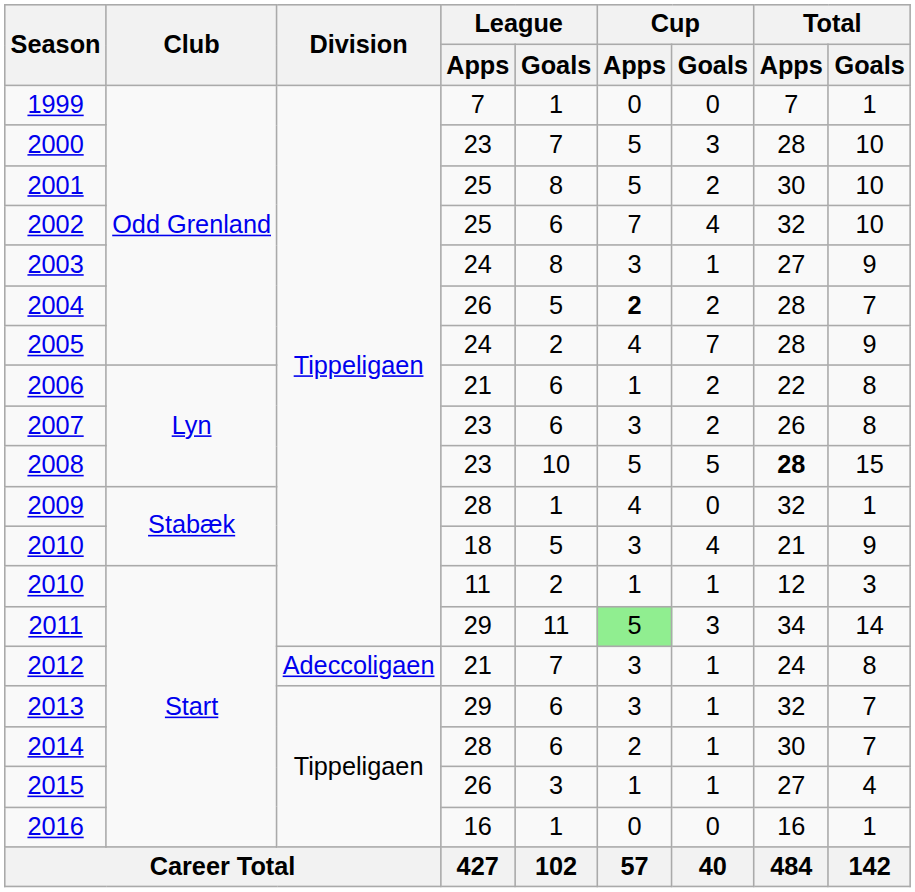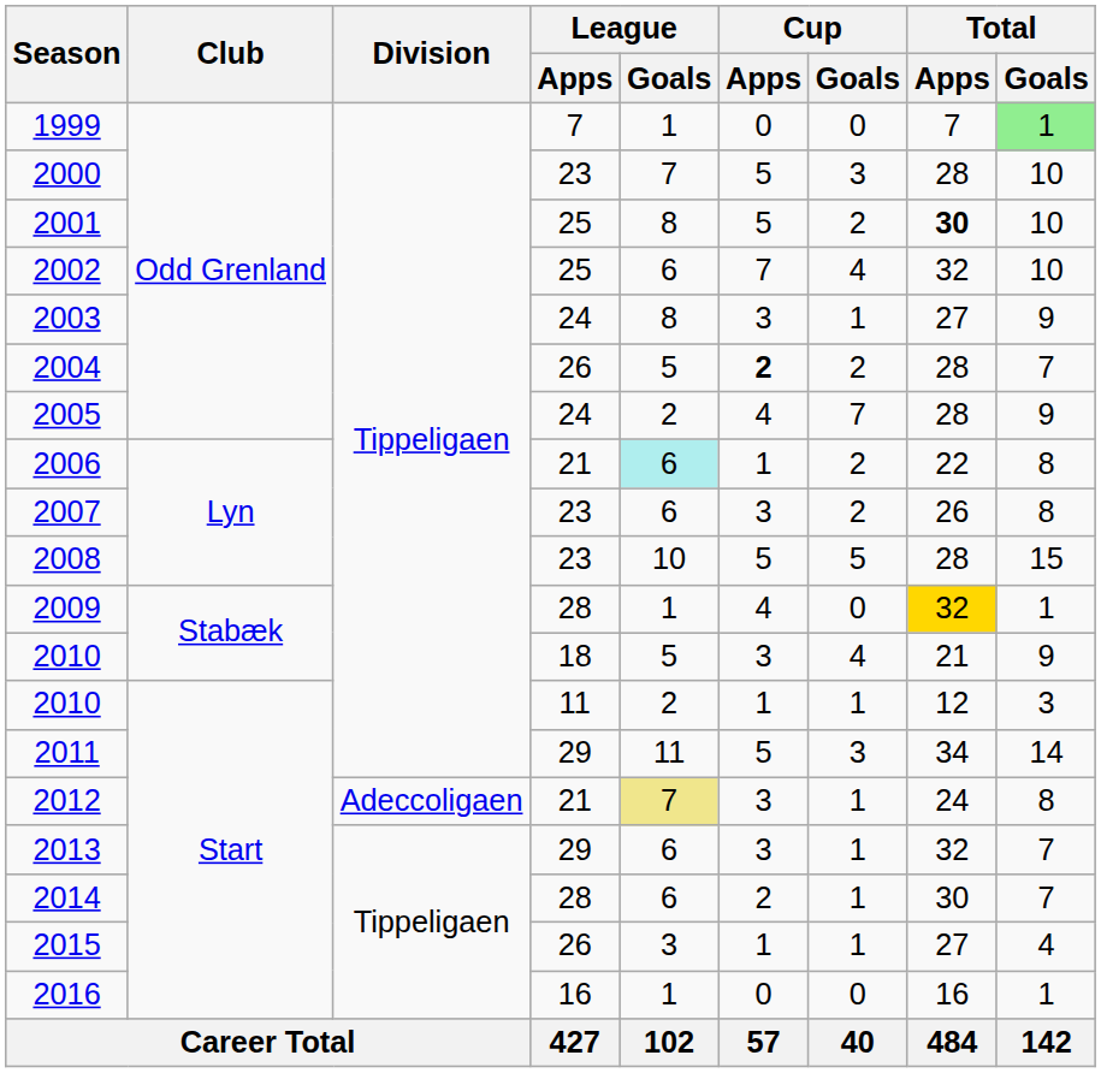1999 | Total / Goals: no background -> lightgreen background
2001 | Total / Apps: normal -> bold
2006 | League / Goals: no background -> paleturquoise background
2008 | Total / Apps: bold -> normal
2009 | Total / Apps: no background -> gold background
2011 | Cup / Apps: lightgreen background -> no background
2012 | League / Goals: no background -> khaki background
